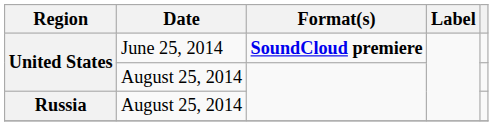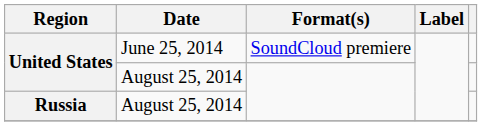United States / June 25, 2014 | Format(s): bold -> normal
